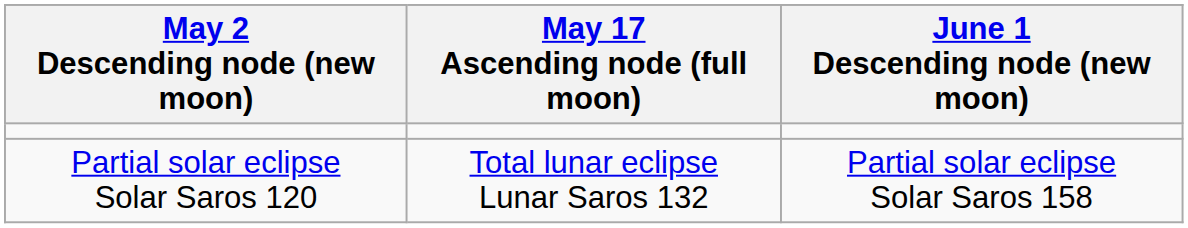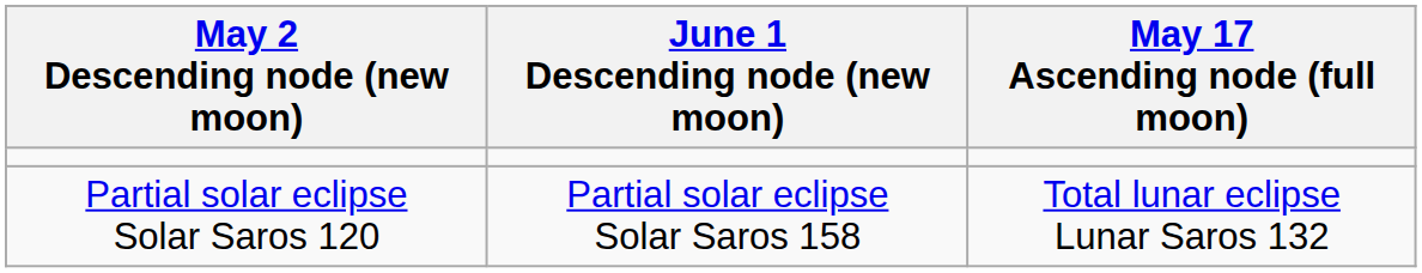columns swapped: May 17 Ascending node (full moon) <-> June 1 Descending node (new moon)
